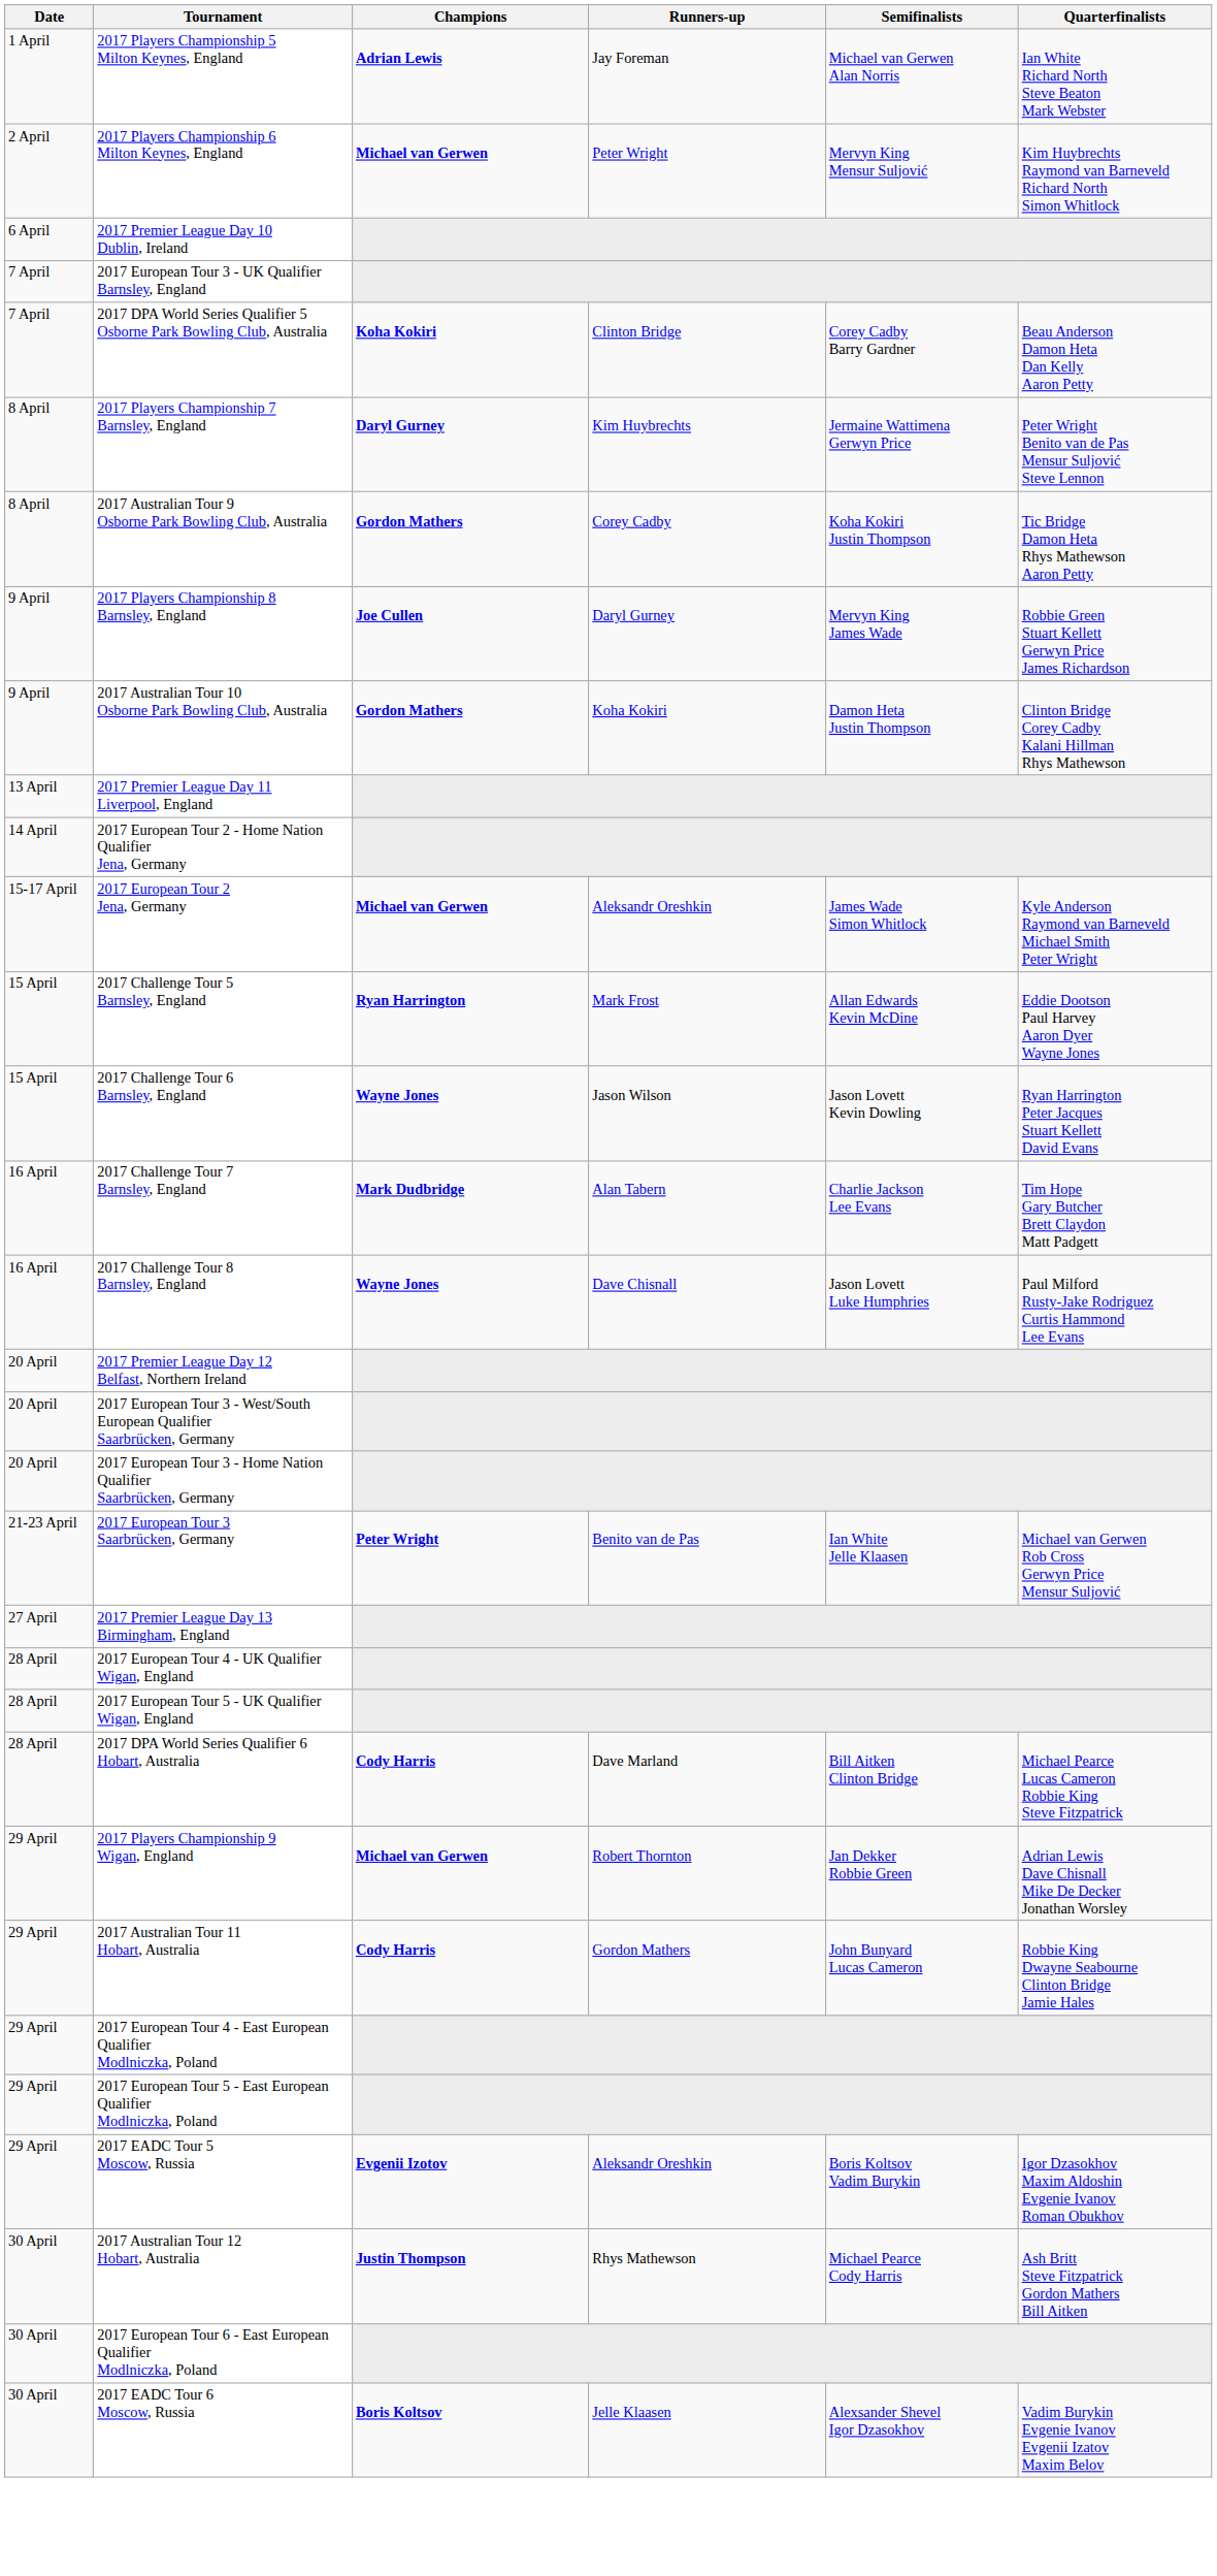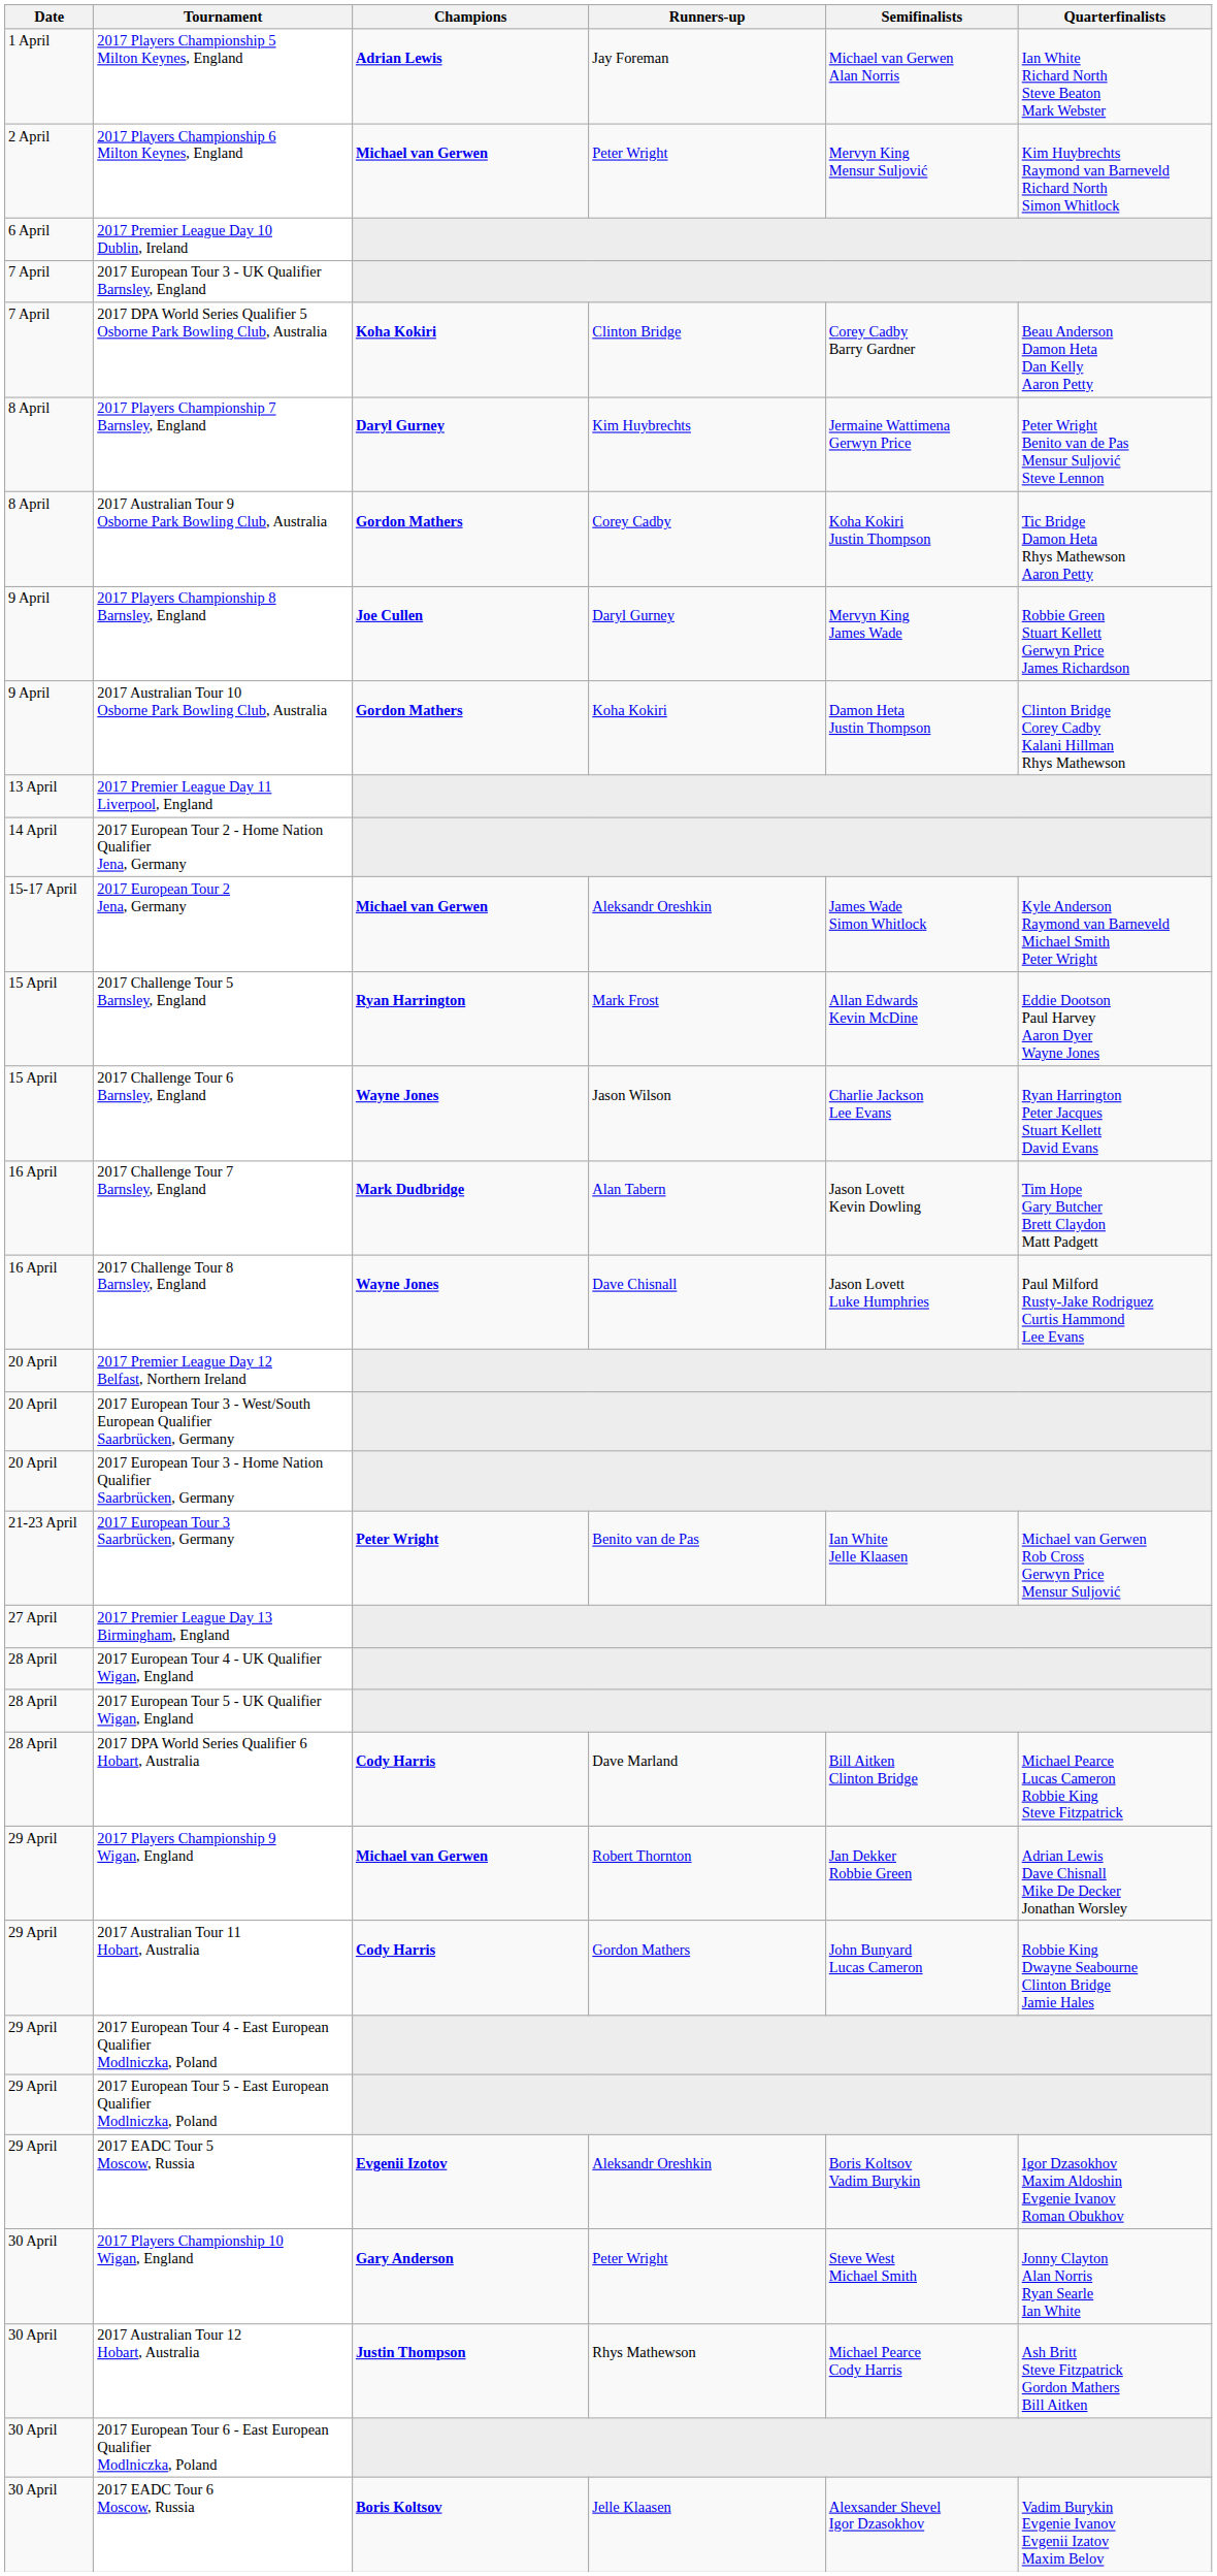2017 Challenge Tour 6 Barnsley, England | Semifinalists: Jason Lovett Kevin Dowling -> Charlie Jackson Lee Evans
2017 Challenge Tour 7 Barnsley, England | Semifinalists: Charlie Jackson Lee Evans -> Jason Lovett Kevin Dowling
+ row: 30 April | 2017 Players Championship 10 Wigan, England | Gary Anderson | Peter Wright | Steve West Michael Smith | Jonny Clayton Alan Norris Ryan Searle Ian White
